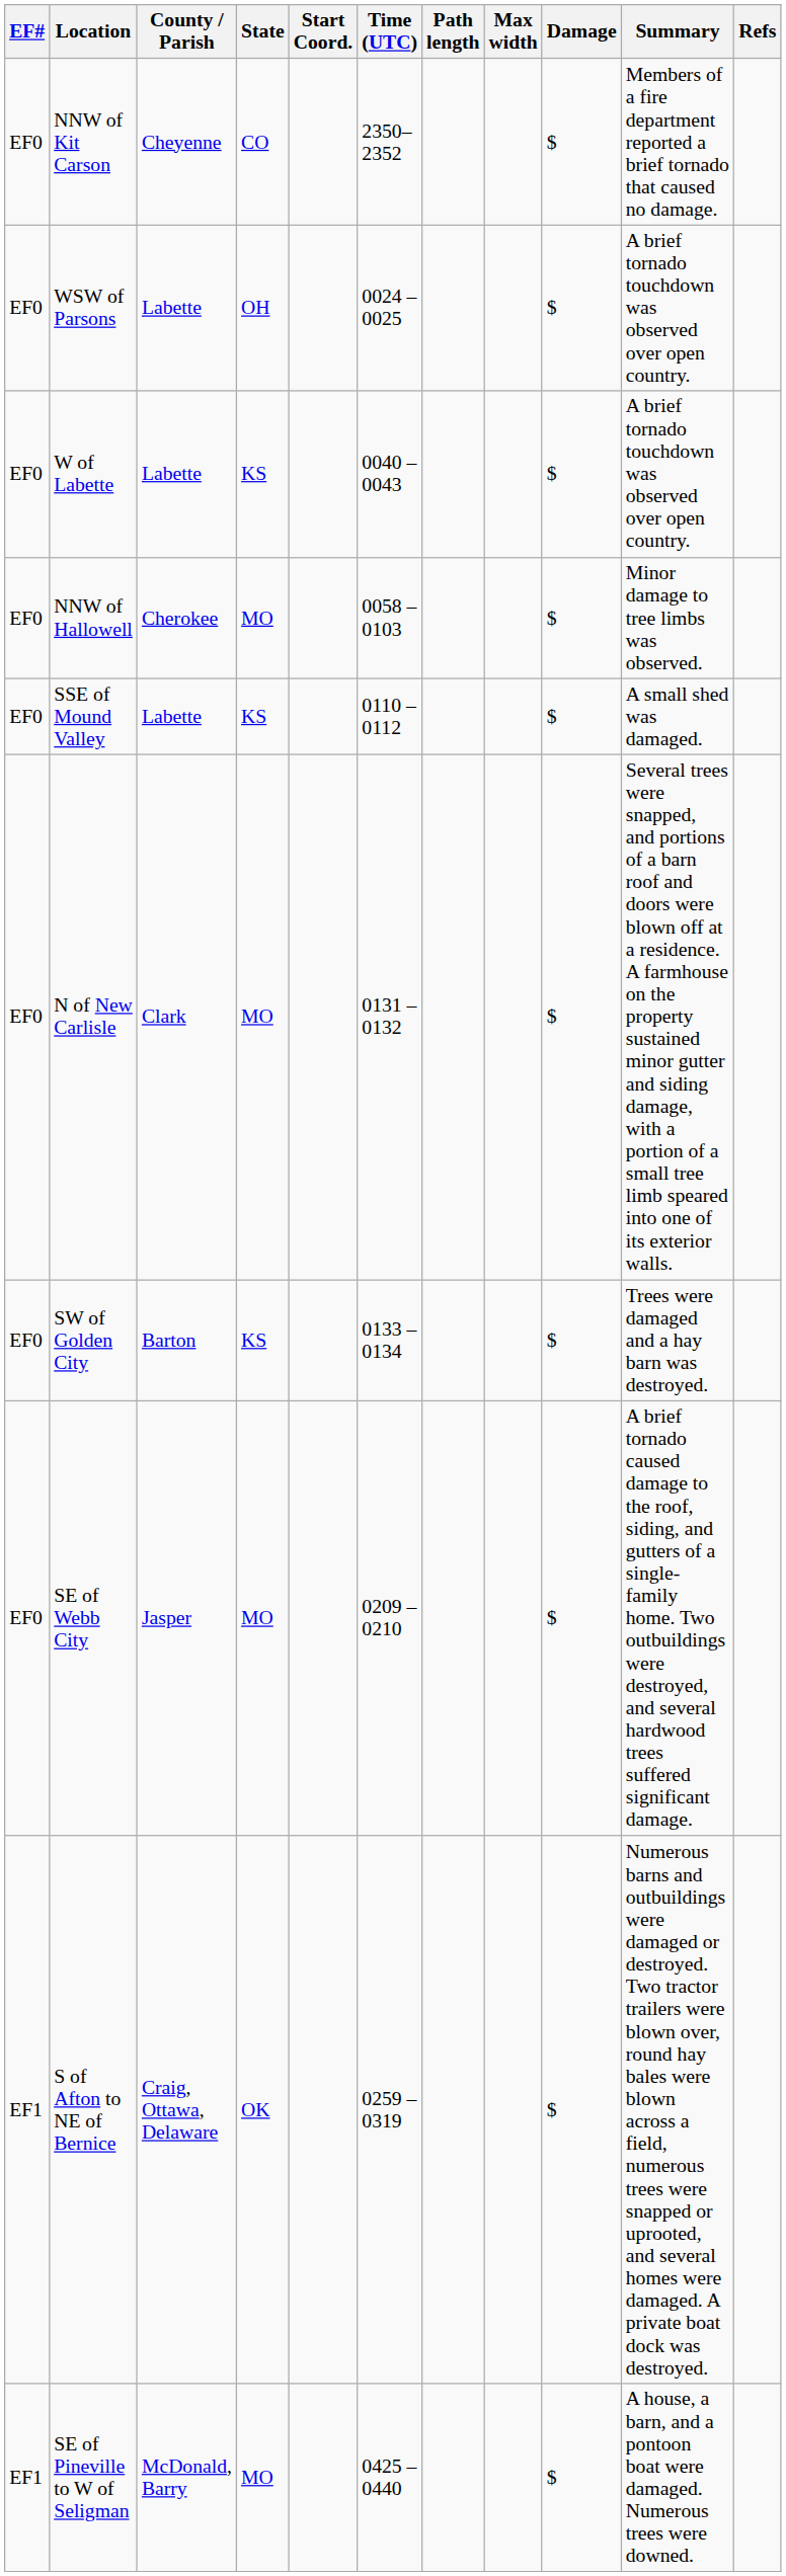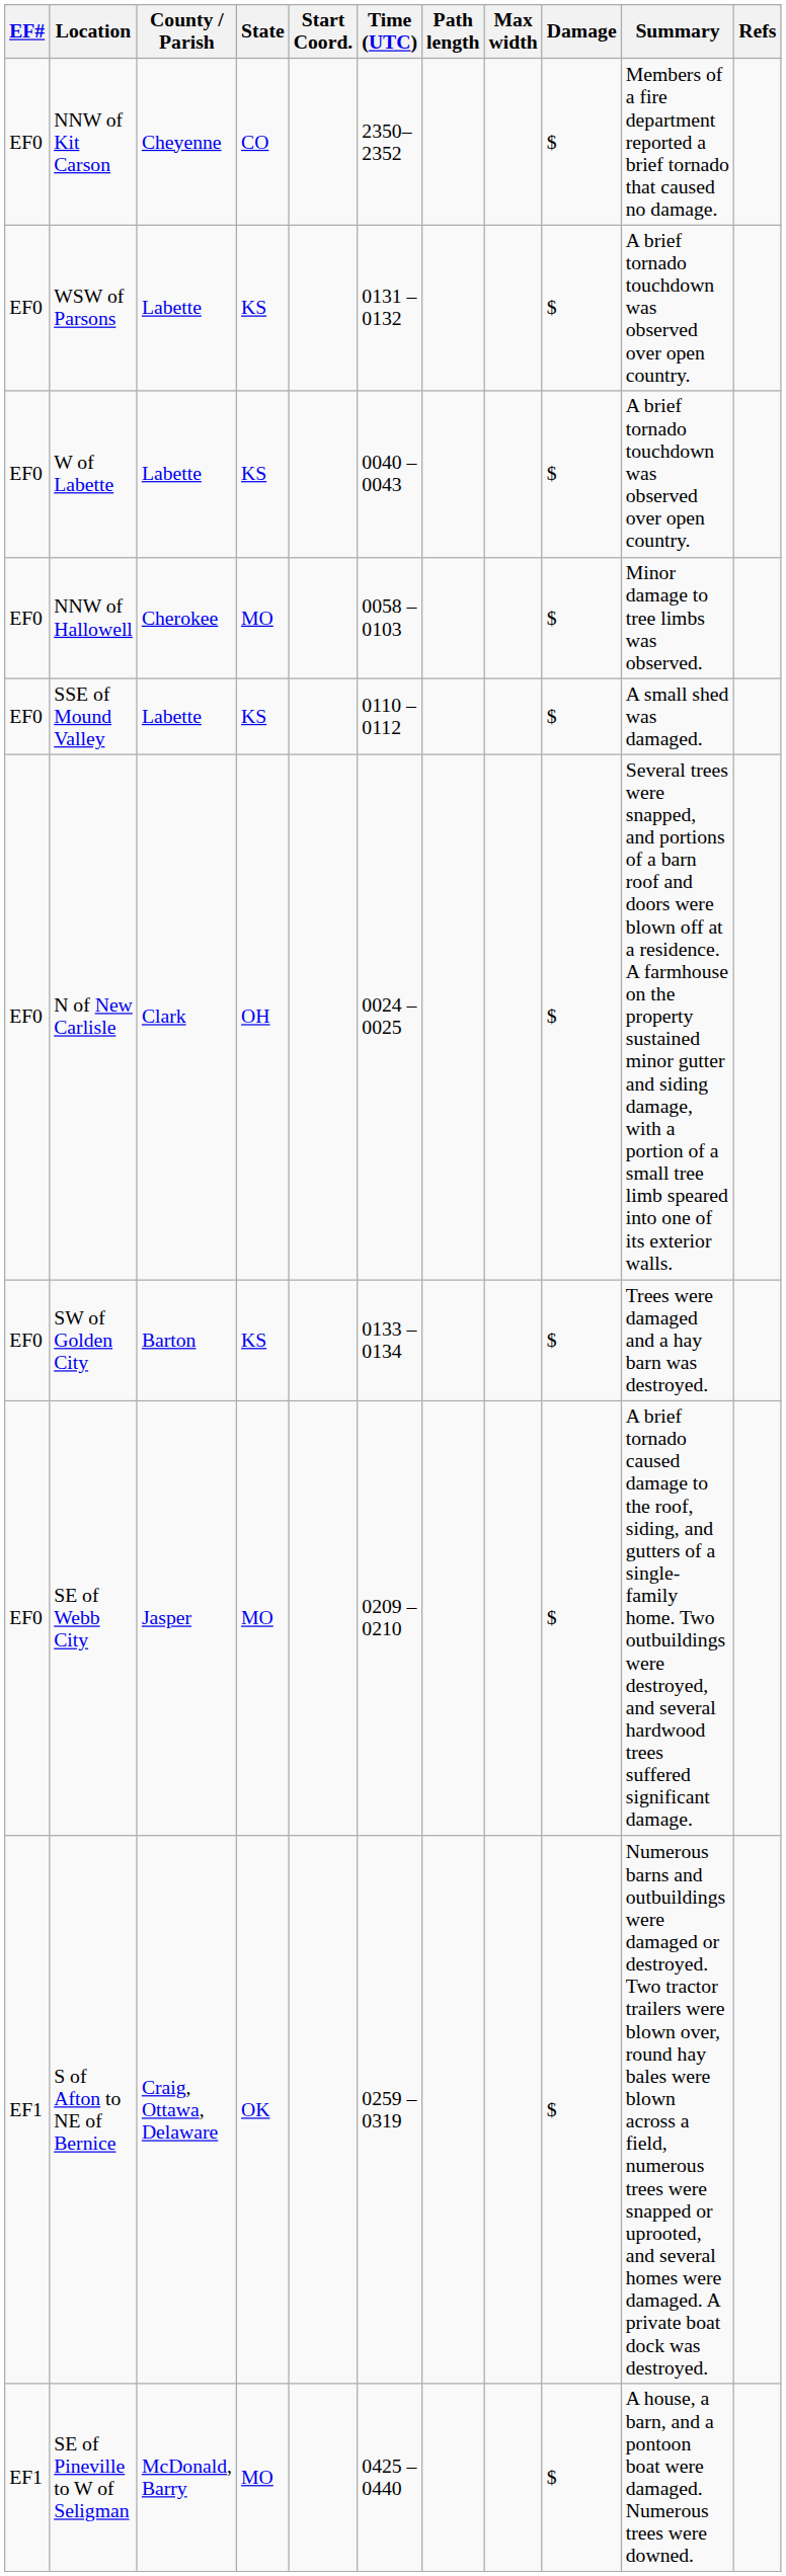WSW of Parsons | State: OH -> KS
WSW of Parsons | Time (UTC): 0024 – 0025 -> 0131 – 0132
N of New Carlisle | State: MO -> OH
N of New Carlisle | Time (UTC): 0131 – 0132 -> 0024 – 0025
